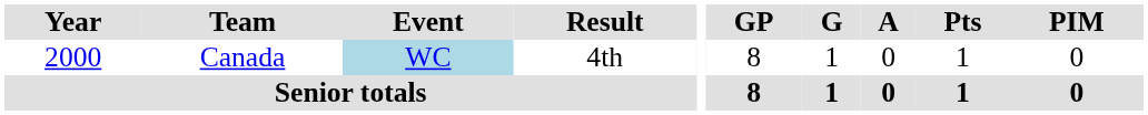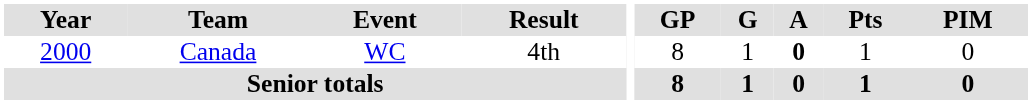Canada | Event: lightblue background -> no background
Canada | A: normal -> bold
